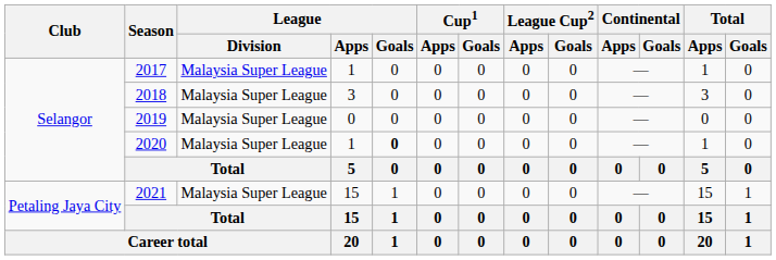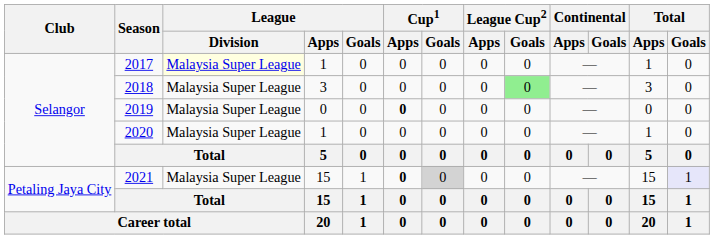2017 | League / Division: no background -> lightyellow background
2018 | League Cup2 / Goals: no background -> lightgreen background
2019 | Cup1 / Apps: normal -> bold
2020 | League / Goals: bold -> normal
2021 | Cup1 / Apps: normal -> bold
2021 | Cup1 / Goals: no background -> lightgrey background
2021 | Total / Goals: no background -> lavender background
